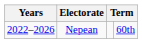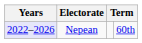Nepean | Years: no background -> lavender background
